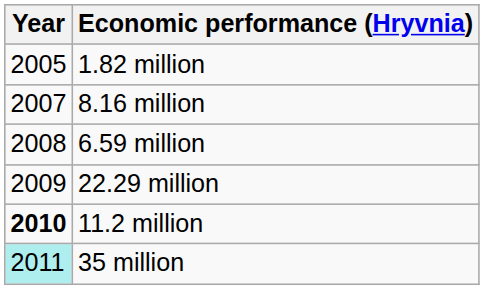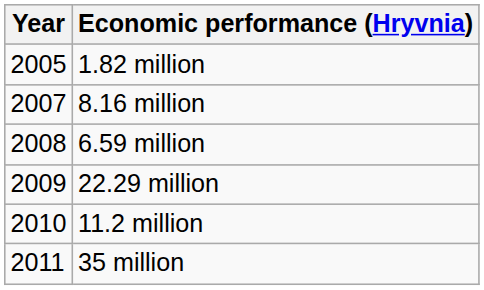11.2 million | Year: bold -> normal
35 million | Year: paleturquoise background -> no background
